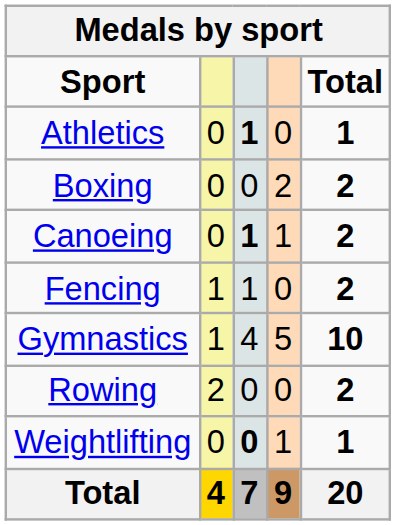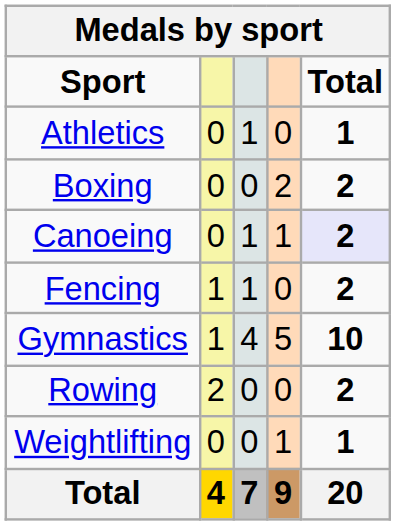Athletics | column 3: bold -> normal
Canoeing | column 3: bold -> normal
Canoeing | Total: no background -> lavender background
Weightlifting | column 3: bold -> normal
